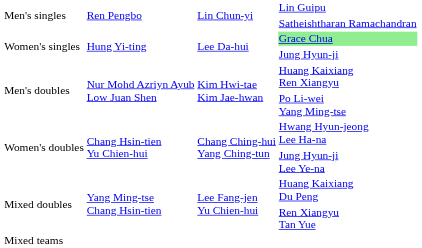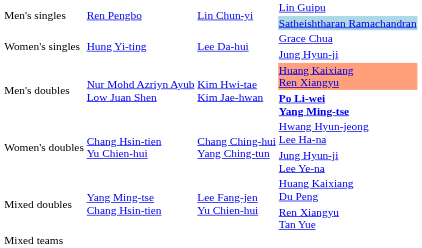Satheishtharan Ramachandran | column 4: no background -> lightblue background
Grace Chua | column 4: lightgreen background -> no background
Huang Kaixiang Ren Xiangyu | column 4: no background -> lightsalmon background
Po Li-wei Yang Ming-tse | column 4: normal -> bold
